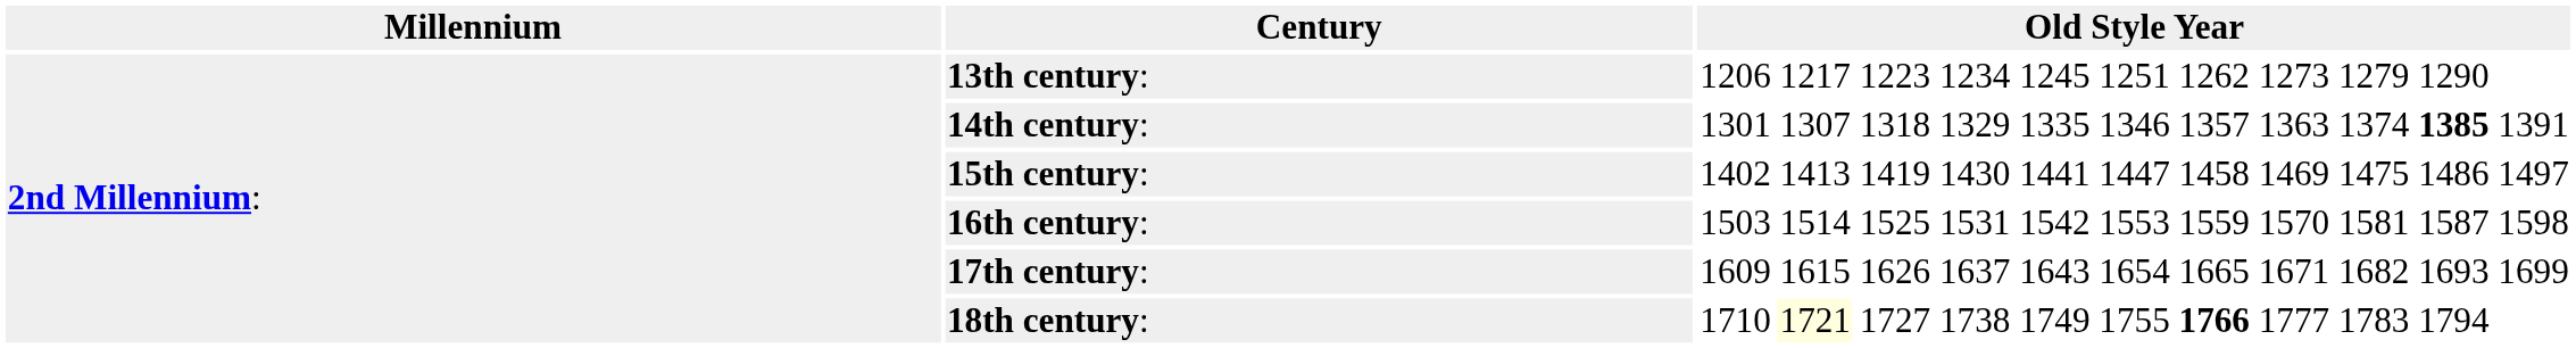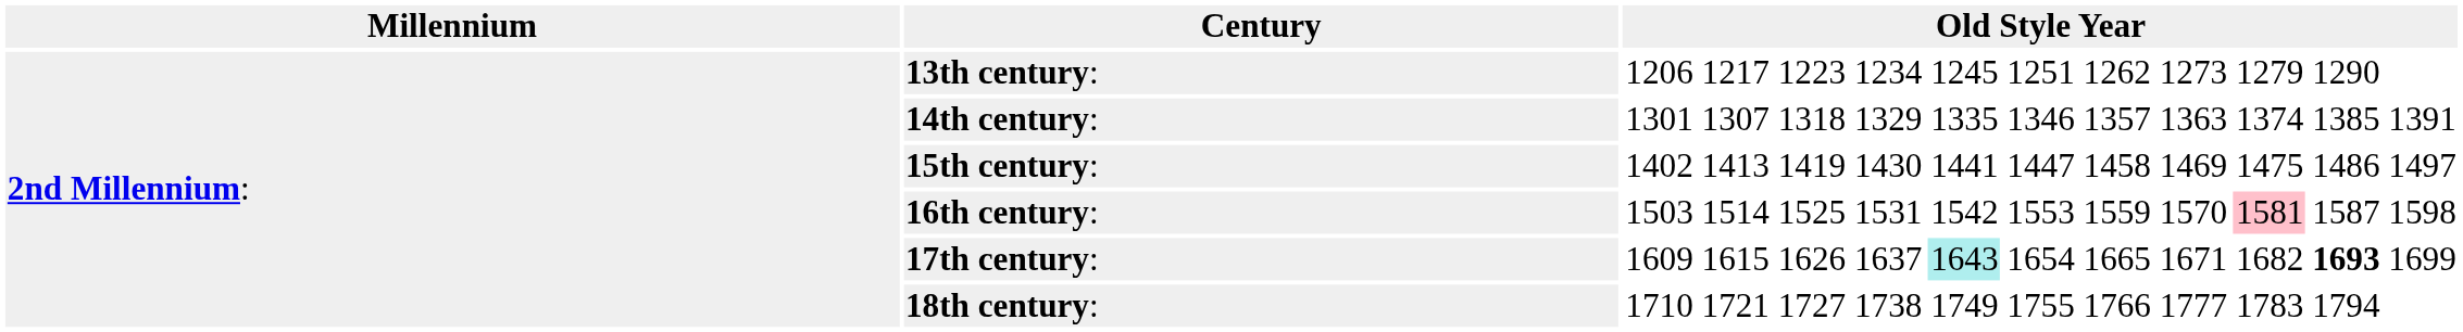14th century: | column 12: bold -> normal
16th century: | column 11: no background -> pink background
17th century: | column 7: no background -> paleturquoise background
17th century: | column 12: normal -> bold
18th century: | column 4: lightyellow background -> no background
18th century: | column 9: bold -> normal
